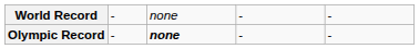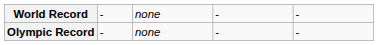Olympic Record | column 3: bold -> normal
